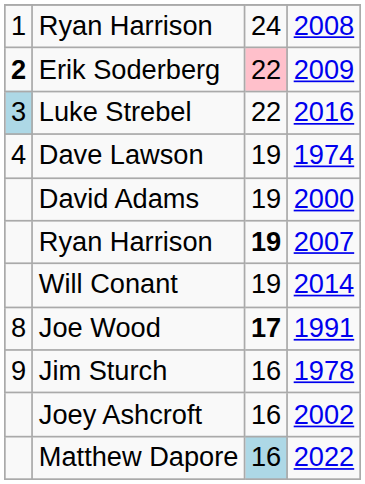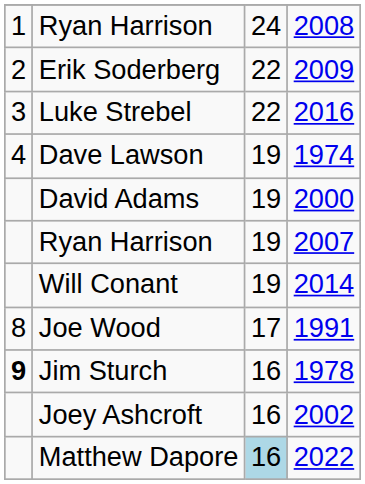Erik Soderberg | column 1: bold -> normal
Erik Soderberg | column 3: pink background -> no background
Luke Strebel | column 1: lightblue background -> no background
Ryan Harrison / 2007 | column 3: bold -> normal
Joe Wood | column 3: bold -> normal
Jim Sturch | column 1: normal -> bold
